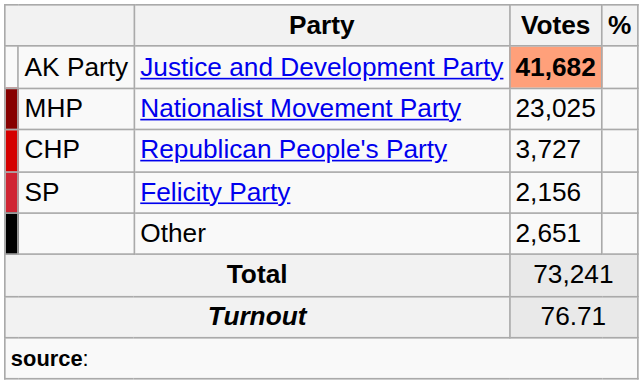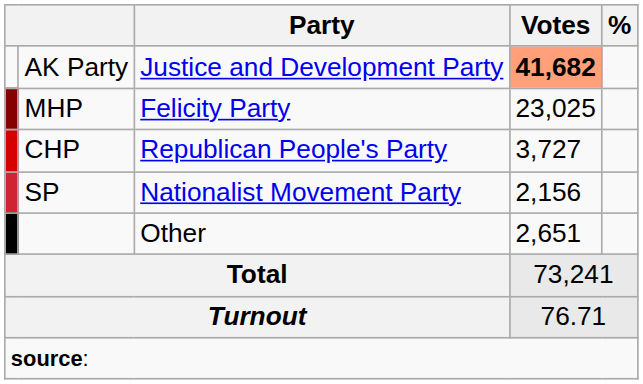MHP | Party: Nationalist Movement Party -> Felicity Party
SP | Party: Felicity Party -> Nationalist Movement Party
